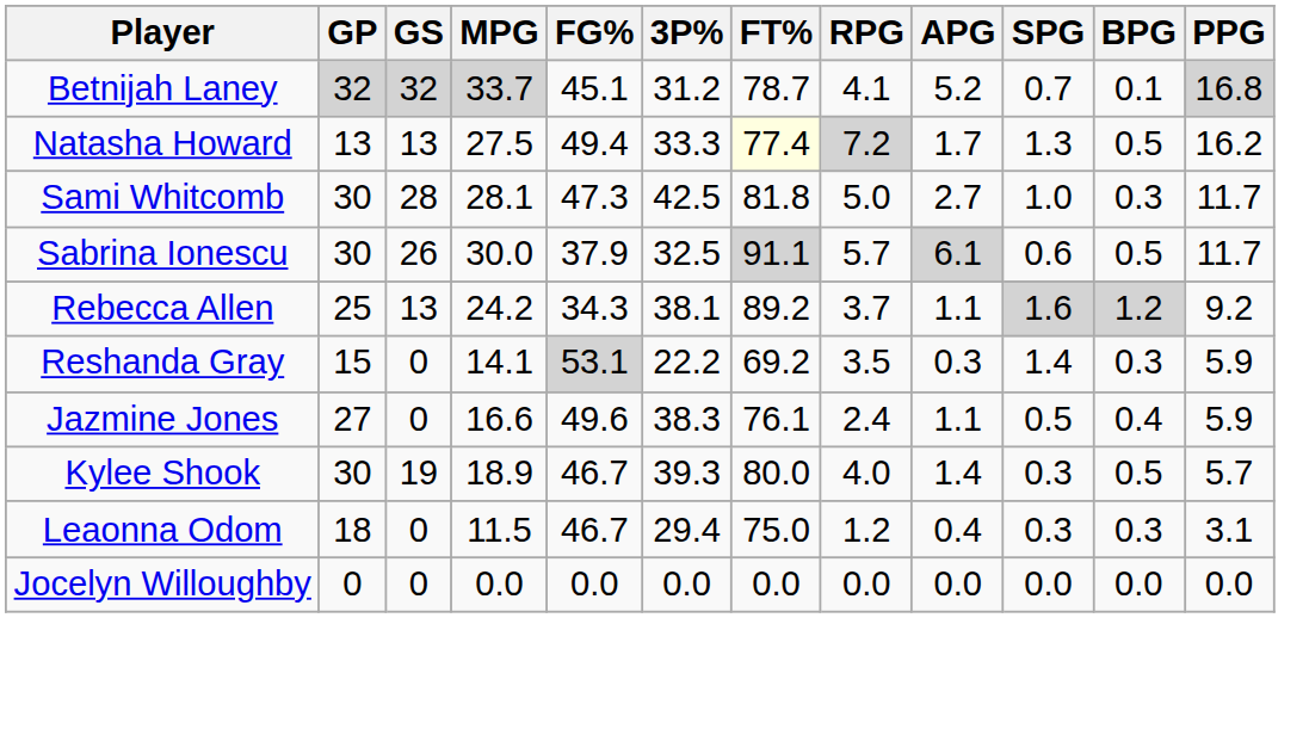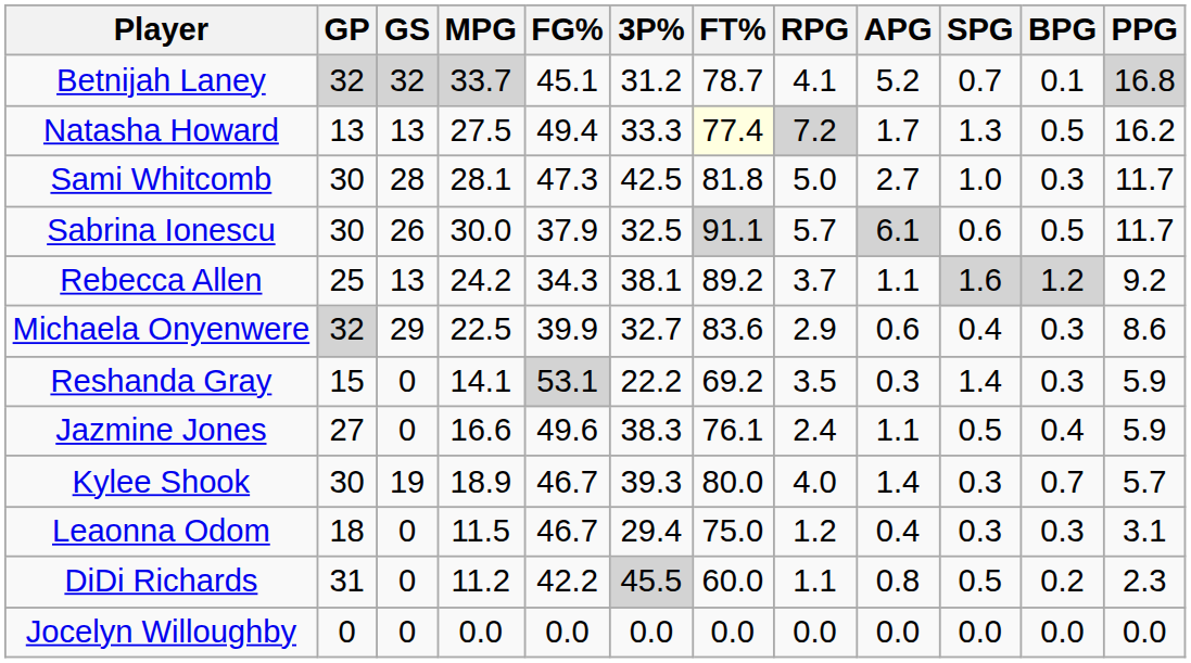+ row: Michaela Onyenwere | 32 | 29 | 22.5 | 39.9 | 32.7 | 83.6 | 2.9 | 0.6 | 0.4 | 0.3 | 8.6
Kylee Shook | BPG: 0.5 -> 0.7
+ row: DiDi Richards | 31 | 0 | 11.2 | 42.2 | 45.5 | 60.0 | 1.1 | 0.8 | 0.5 | 0.2 | 2.3
